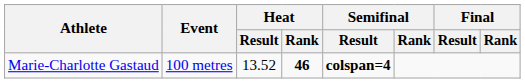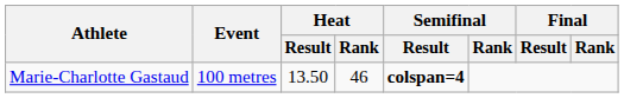Marie-Charlotte Gastaud | Heat / Result: 13.52 -> 13.50
Marie-Charlotte Gastaud | Heat / Rank: bold -> normal
